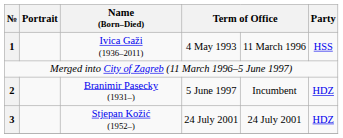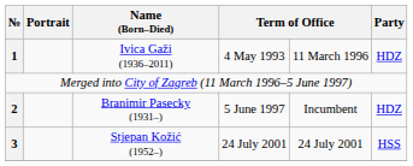Ivica Gaži (1936–2011) | Party: HSS -> HDZ
Stjepan Kožić (1952–) | Party: HDZ -> HSS
